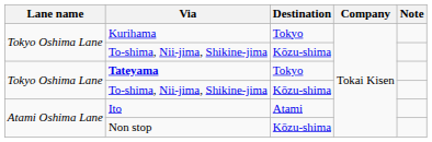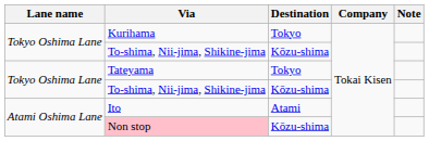Tateyama | Via: bold -> normal
Non stop | Via: no background -> pink background
